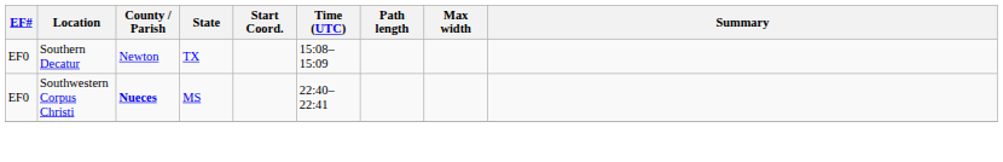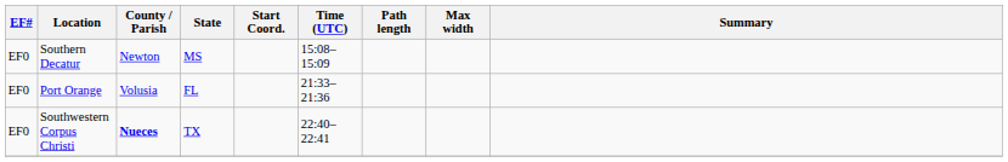Southern Decatur | State: TX -> MS
+ row: EF0 | Port Orange | Volusia | FL | 21:33–21:36
Southwestern Corpus Christi | State: MS -> TX
